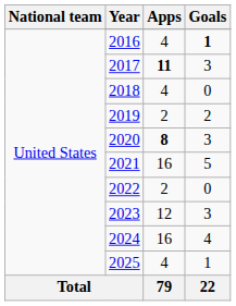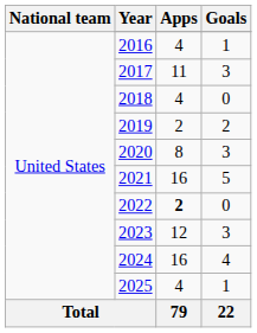2016 | Goals: bold -> normal
2017 | Apps: bold -> normal
2020 | Apps: bold -> normal
2022 | Apps: normal -> bold
